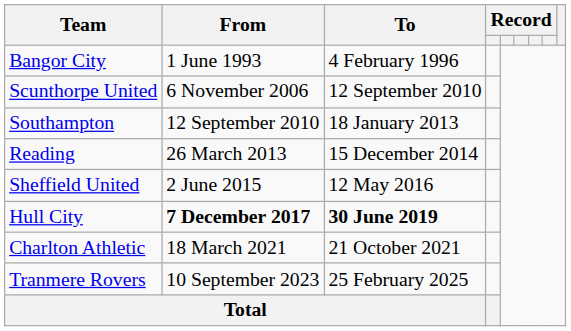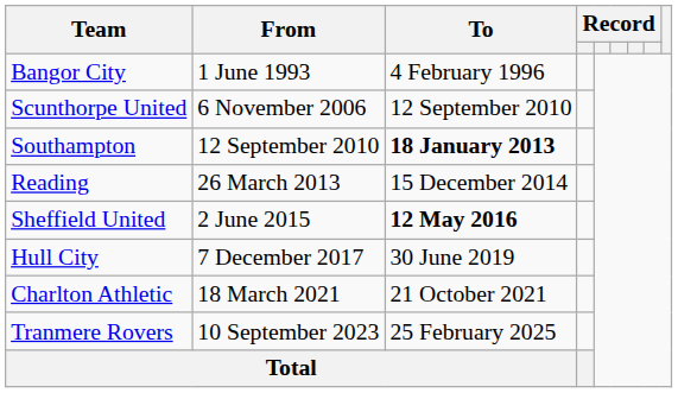Southampton | To: normal -> bold
Sheffield United | To: normal -> bold
Hull City | From: bold -> normal
Hull City | To: bold -> normal
